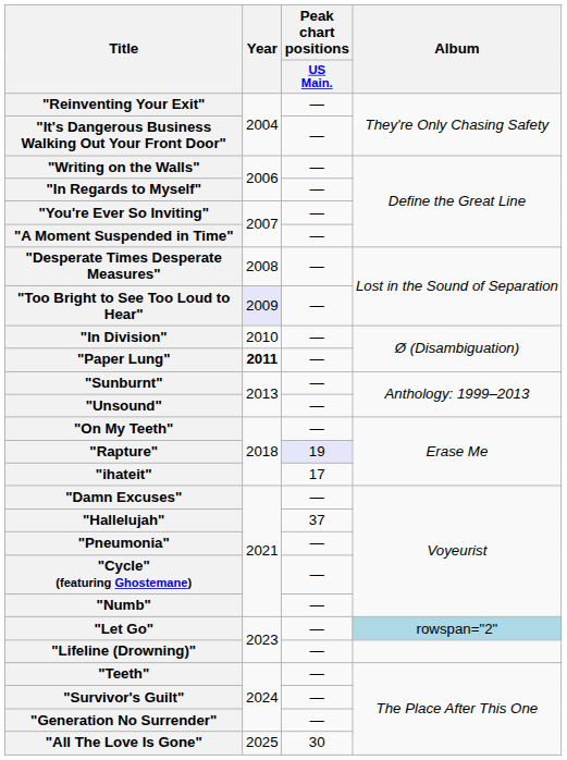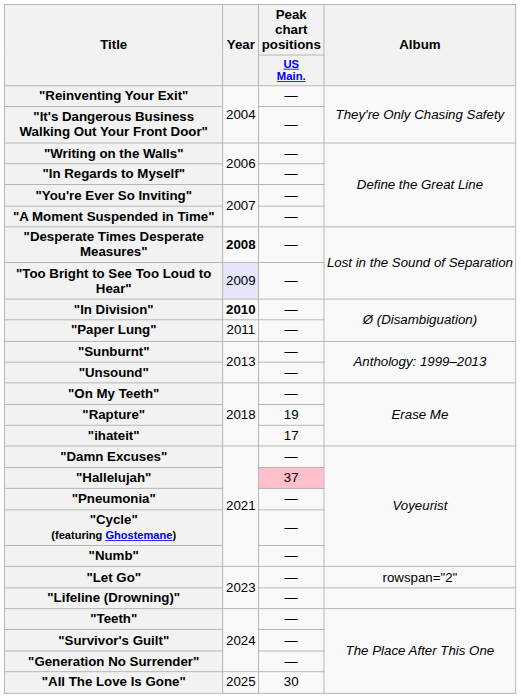"Desperate Times Desperate Measures" | Year: normal -> bold
"In Division" | Year: normal -> bold
"Paper Lung" | Year: bold -> normal
"Rapture" | Peak chart positions / US Main.: lavender background -> no background
"Hallelujah" | Peak chart positions / US Main.: no background -> pink background
"Let Go" | Album: lightblue background -> no background
